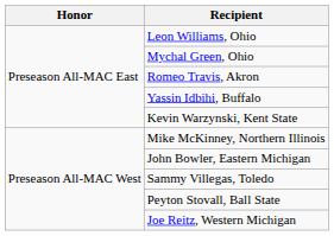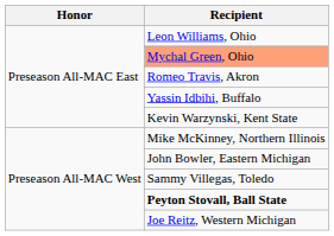row 3 | Recipient: no background -> lightsalmon background
row 10 | Recipient: normal -> bold
